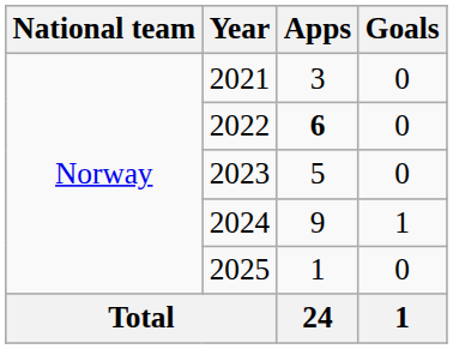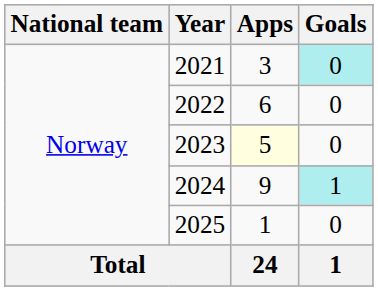2021 | Goals: no background -> paleturquoise background
2022 | Apps: bold -> normal
2023 | Apps: no background -> lightyellow background
2024 | Goals: no background -> paleturquoise background
